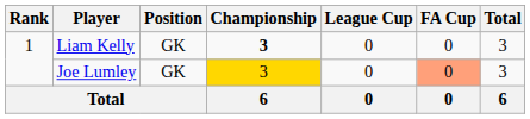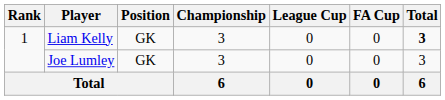Liam Kelly | Championship: bold -> normal
Liam Kelly | Total: normal -> bold
Joe Lumley | Championship: gold background -> no background
Joe Lumley | FA Cup: lightsalmon background -> no background
